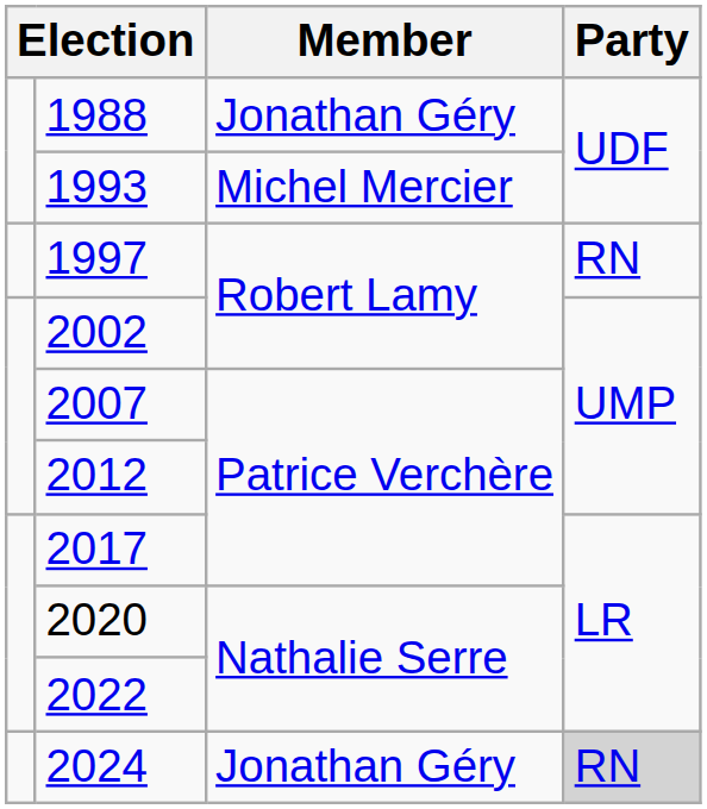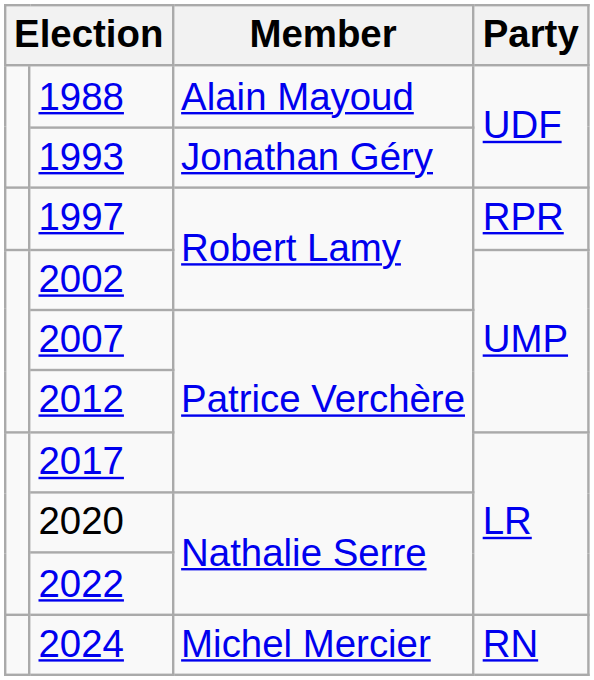1988 | Member: Jonathan Géry -> Alain Mayoud
1993 | Member: Michel Mercier -> Jonathan Géry
1997 | Party: RN -> RPR
2024 | Member: Jonathan Géry -> Michel Mercier
2024 | Party: lightgrey background -> no background
